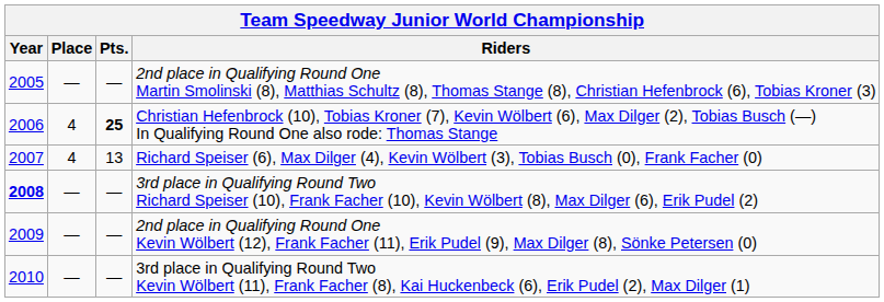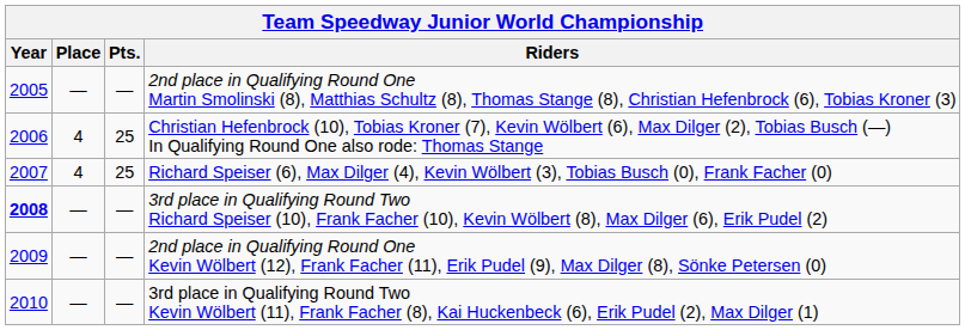row 4 | Pts.: bold -> normal
row 5 | Pts.: 13 -> 25
